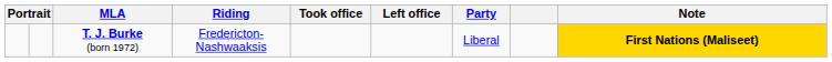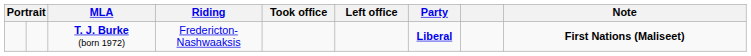T. J. Burke (born 1972) | Party: normal -> bold
T. J. Burke (born 1972) | Note: gold background -> no background
